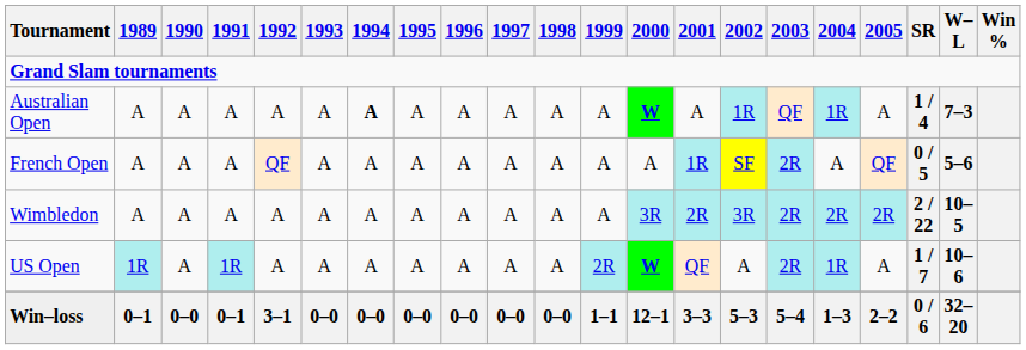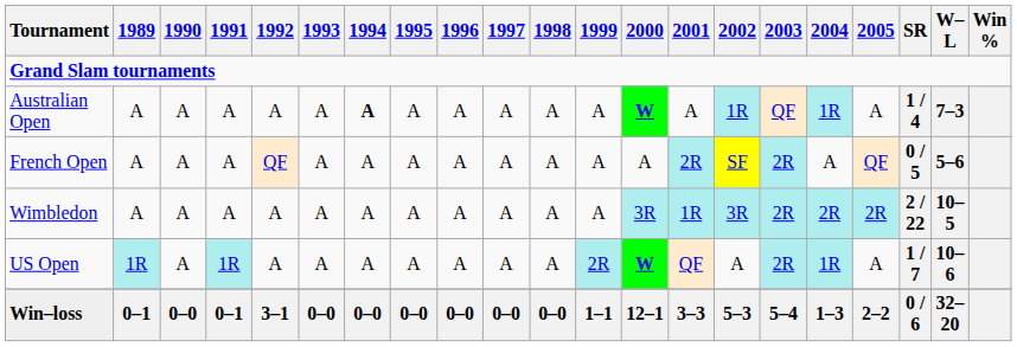French Open | 2001: 1R -> 2R
Wimbledon | 2001: 2R -> 1R
